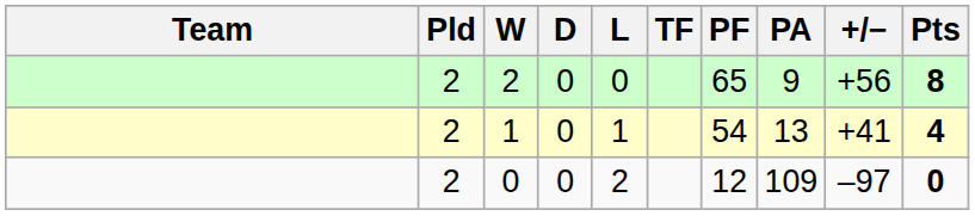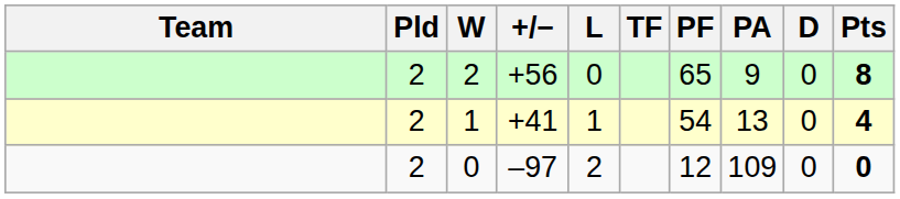columns swapped: D <-> +/−
